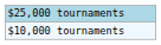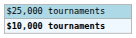row 2 | column 1: normal -> bold
